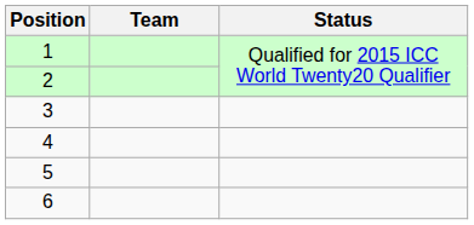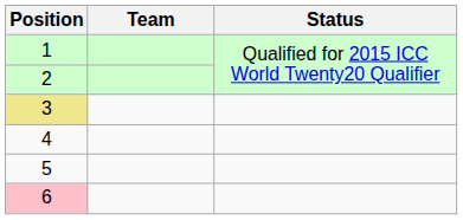3 | Position: no background -> khaki background
6 | Position: no background -> pink background
